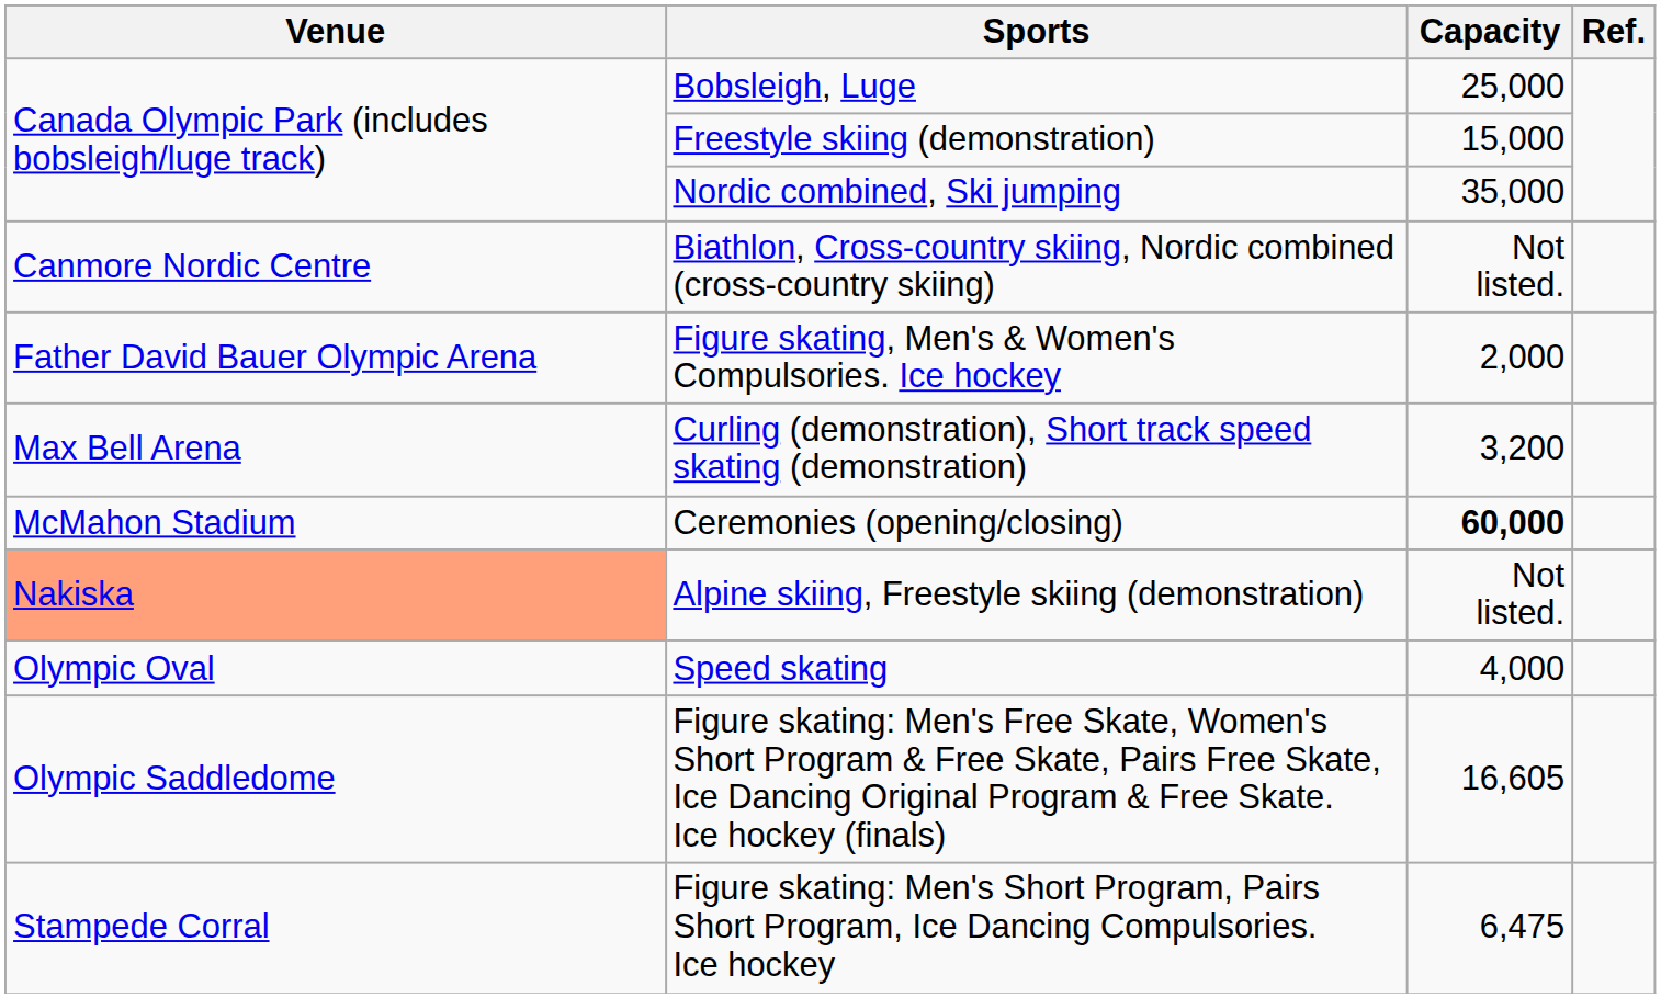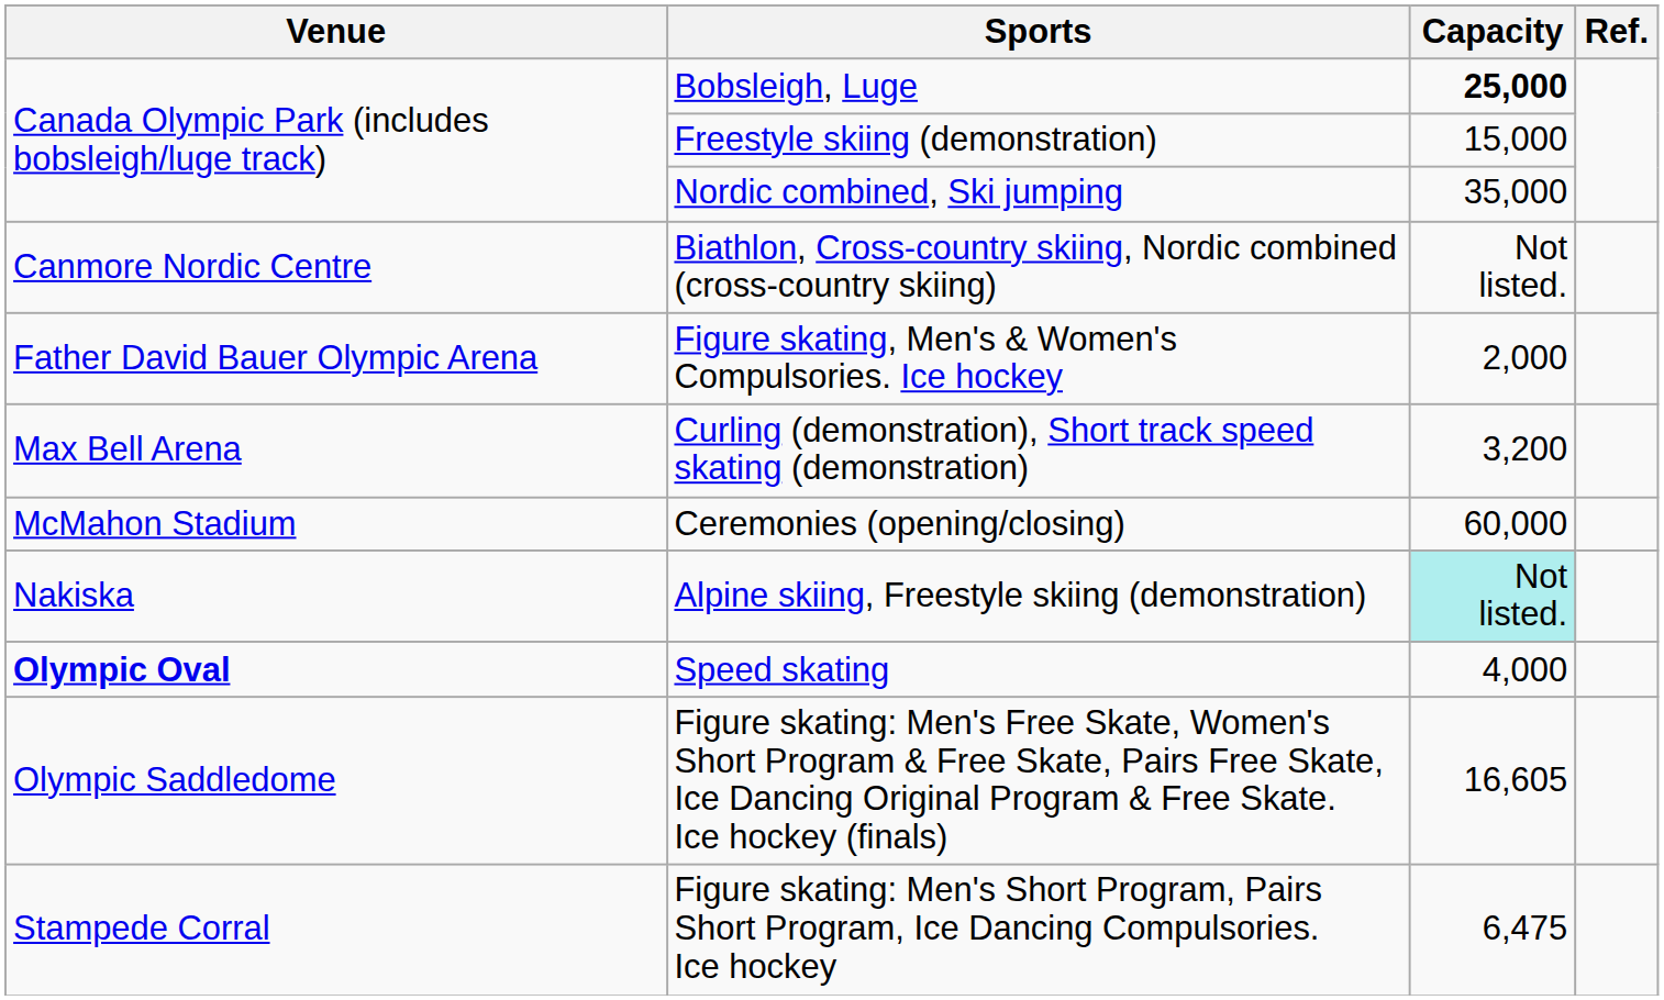Bobsleigh, Luge | Capacity: normal -> bold
Ceremonies (opening/closing) | Capacity: bold -> normal
Alpine skiing, Freestyle skiing (demonstration) | Venue: lightsalmon background -> no background
Alpine skiing, Freestyle skiing (demonstration) | Capacity: no background -> paleturquoise background
Speed skating | Venue: normal -> bold
